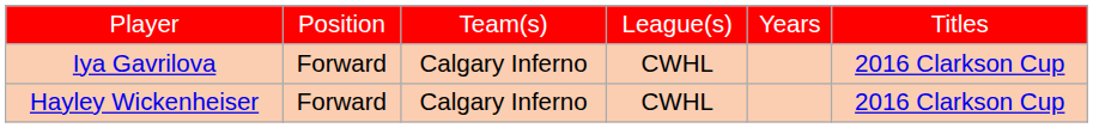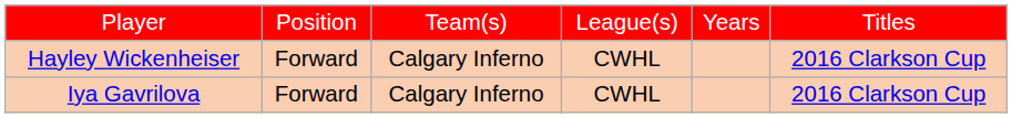rows swapped: Iya Gavrilova <-> Hayley Wickenheiser
